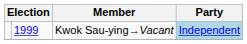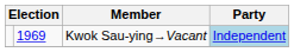Kwok Sau-ying→Vacant | column 2: 1999 -> 1969
